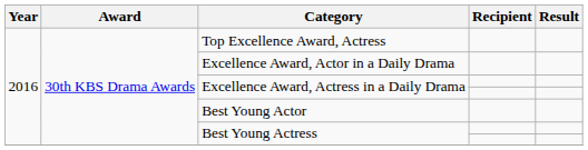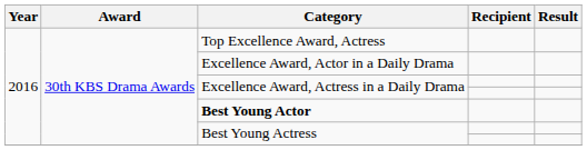Best Young Actor | Category: normal -> bold
